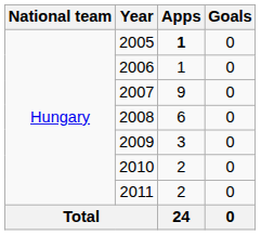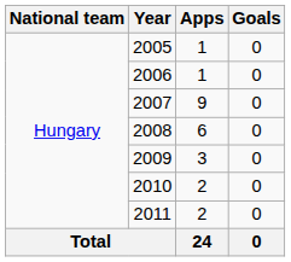2005 | Apps: bold -> normal
